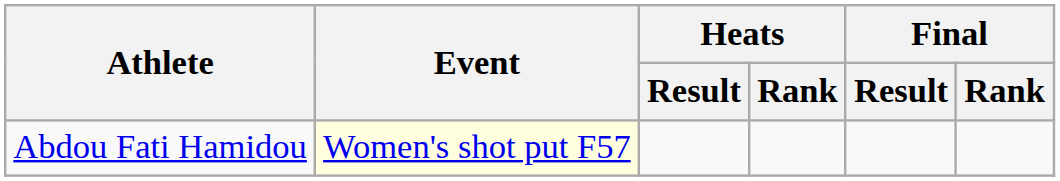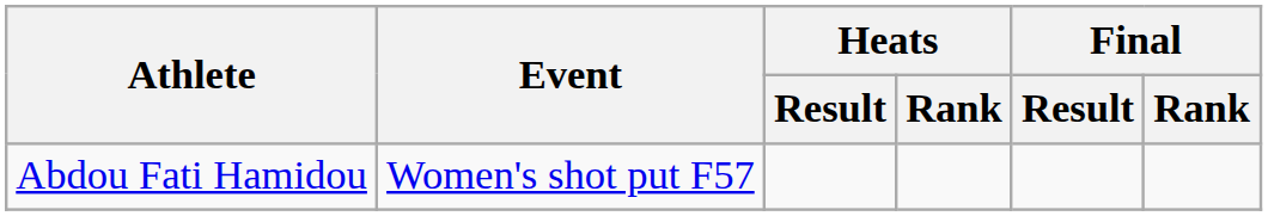Abdou Fati Hamidou | Event: lightyellow background -> no background
